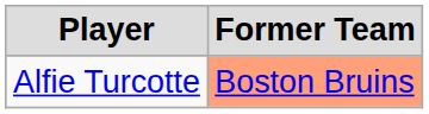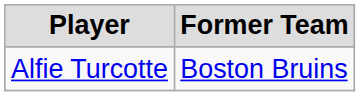Alfie Turcotte | Former Team: lightsalmon background -> no background
